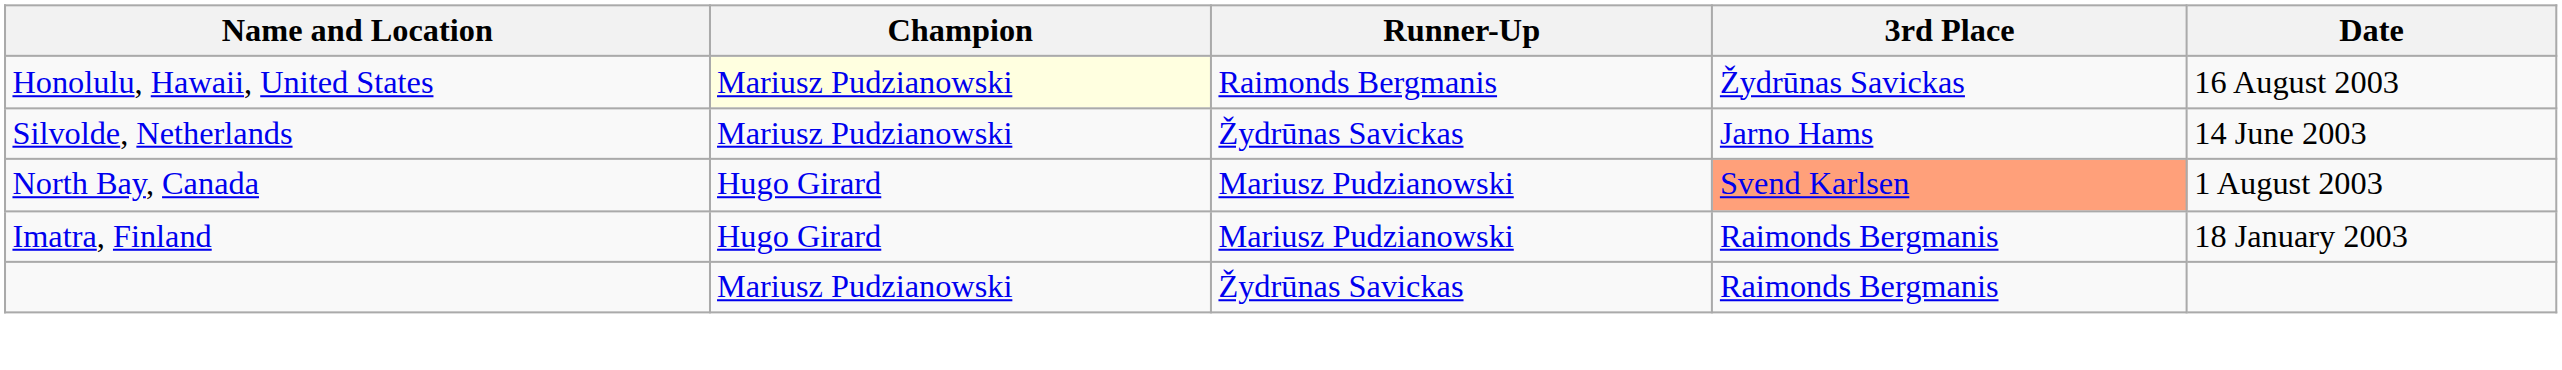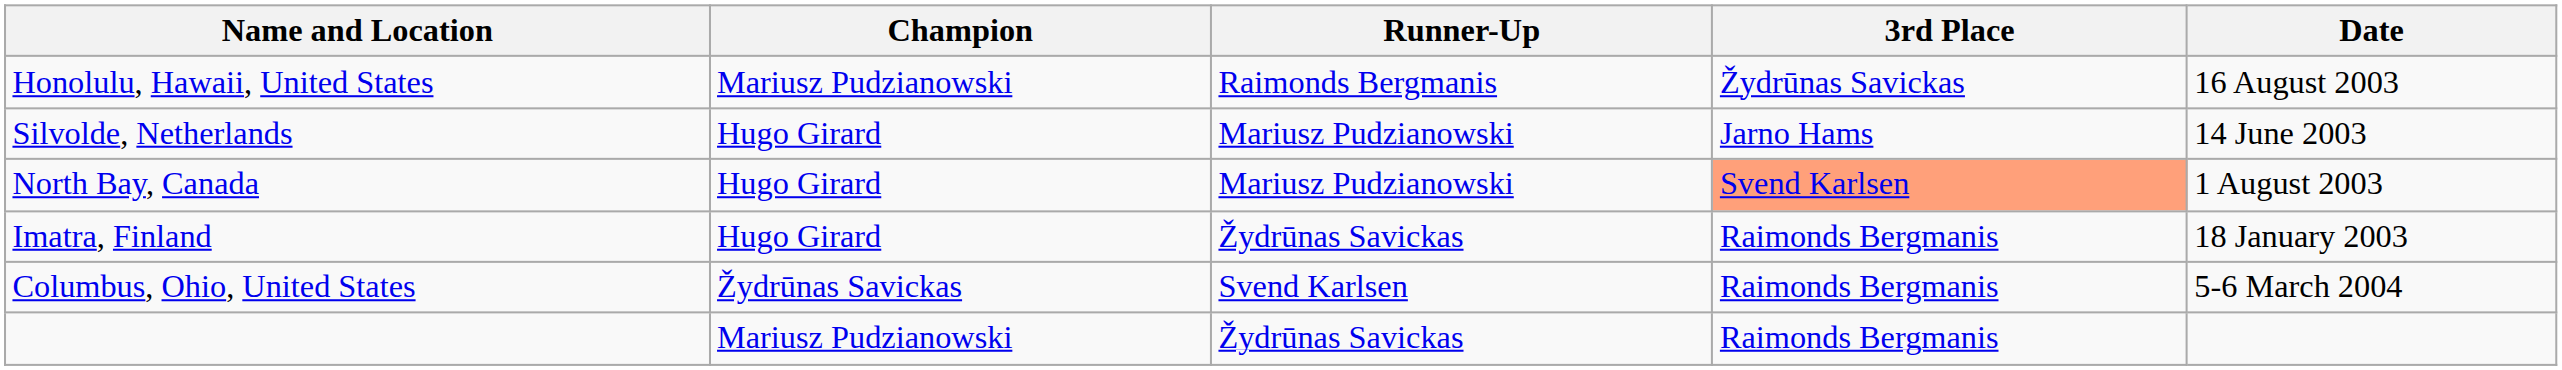Honolulu, Hawaii, United States | Champion: lightyellow background -> no background
Silvolde, Netherlands | Champion: Mariusz Pudzianowski -> Hugo Girard
Silvolde, Netherlands | Runner-Up: Žydrūnas Savickas -> Mariusz Pudzianowski
Imatra, Finland | Runner-Up: Mariusz Pudzianowski -> Žydrūnas Savickas
+ row: Columbus, Ohio, United States | Žydrūnas Savickas | Svend Karlsen | Raimonds Bergmanis | 5-6 March 2004
